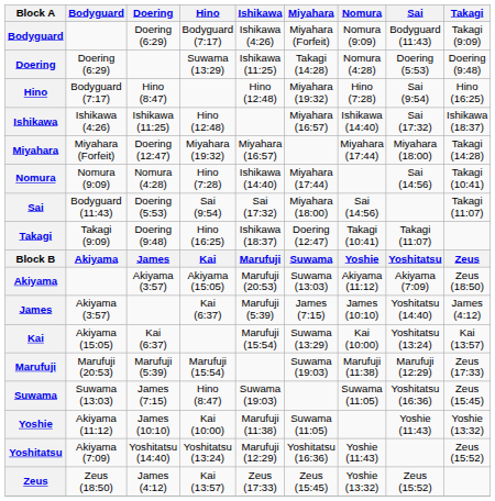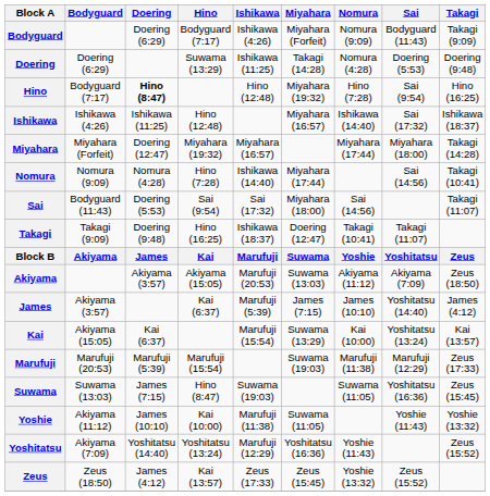row 4 | Doering: normal -> bold
